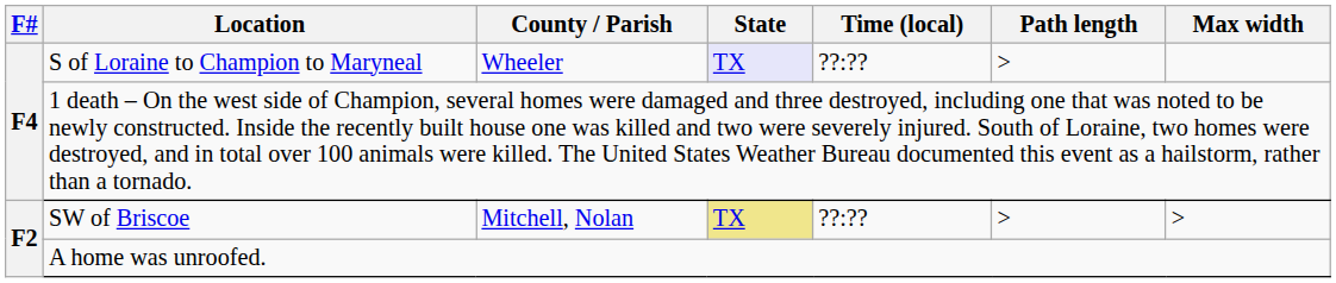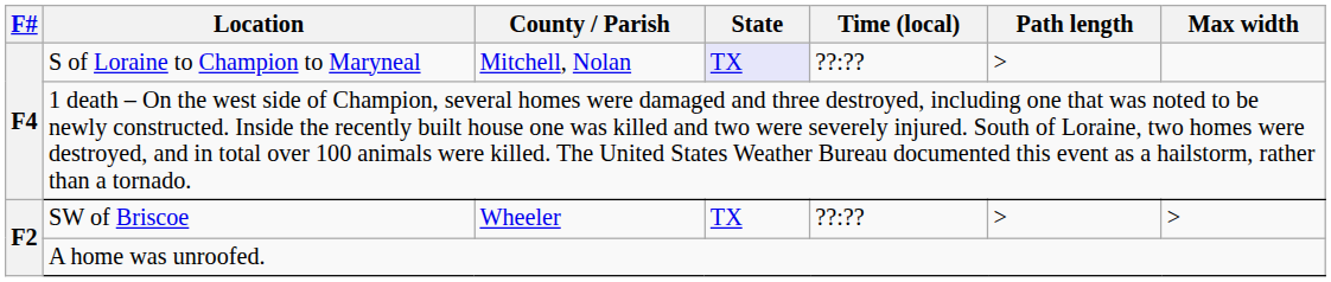S of Loraine to Champion to Maryneal | County / Parish: Wheeler -> Mitchell, Nolan
SW of Briscoe | County / Parish: Mitchell, Nolan -> Wheeler
SW of Briscoe | State: khaki background -> no background
